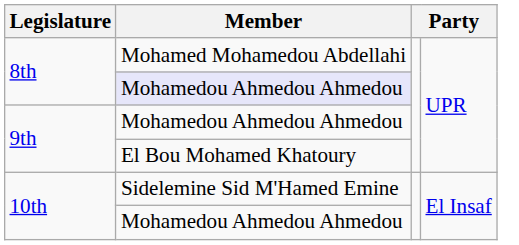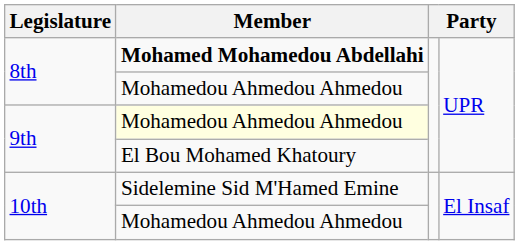Mohamed Mohamedou Abdellahi | Member: normal -> bold
8th / Mohamedou Ahmedou Ahmedou | Member: lavender background -> no background
9th / Mohamedou Ahmedou Ahmedou | Member: no background -> lightyellow background
